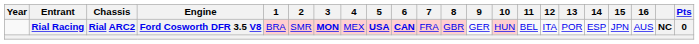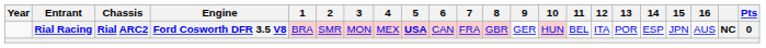Rial Racing | 3: bold -> normal
Rial Racing | 6: bold -> normal
